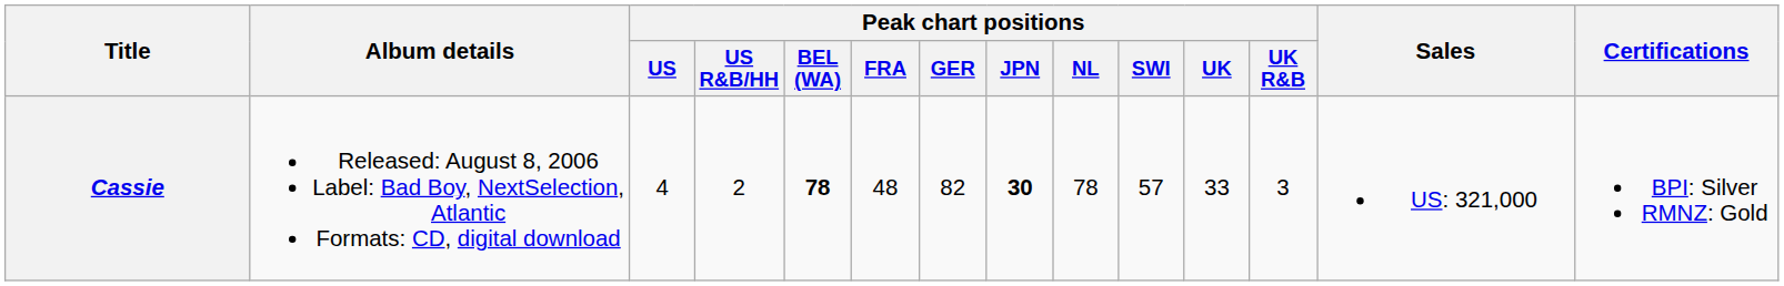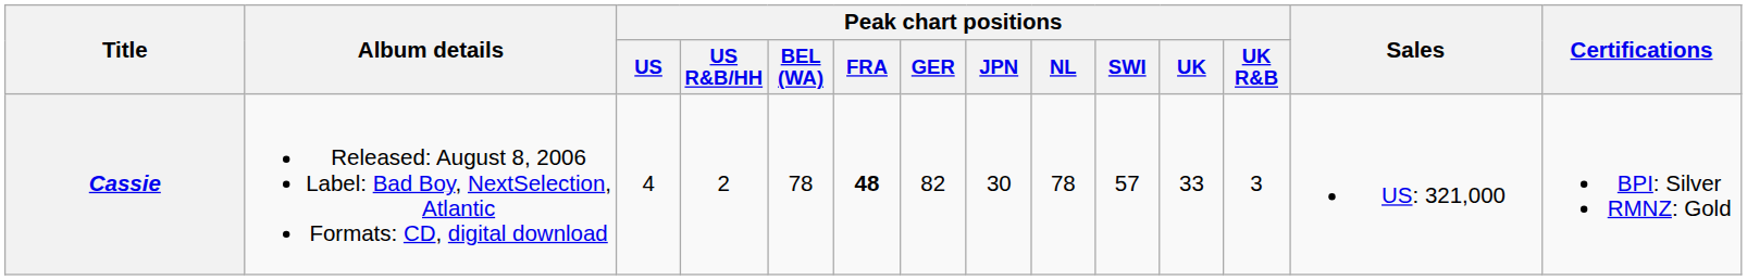Cassie | Peak chart positions / BEL (WA): bold -> normal
Cassie | Peak chart positions / FRA: normal -> bold
Cassie | Peak chart positions / JPN: bold -> normal
